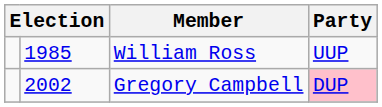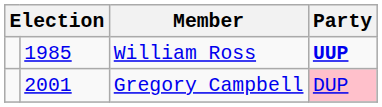William Ross | Party: normal -> bold
Gregory Campbell | column 2: 2002 -> 2001
